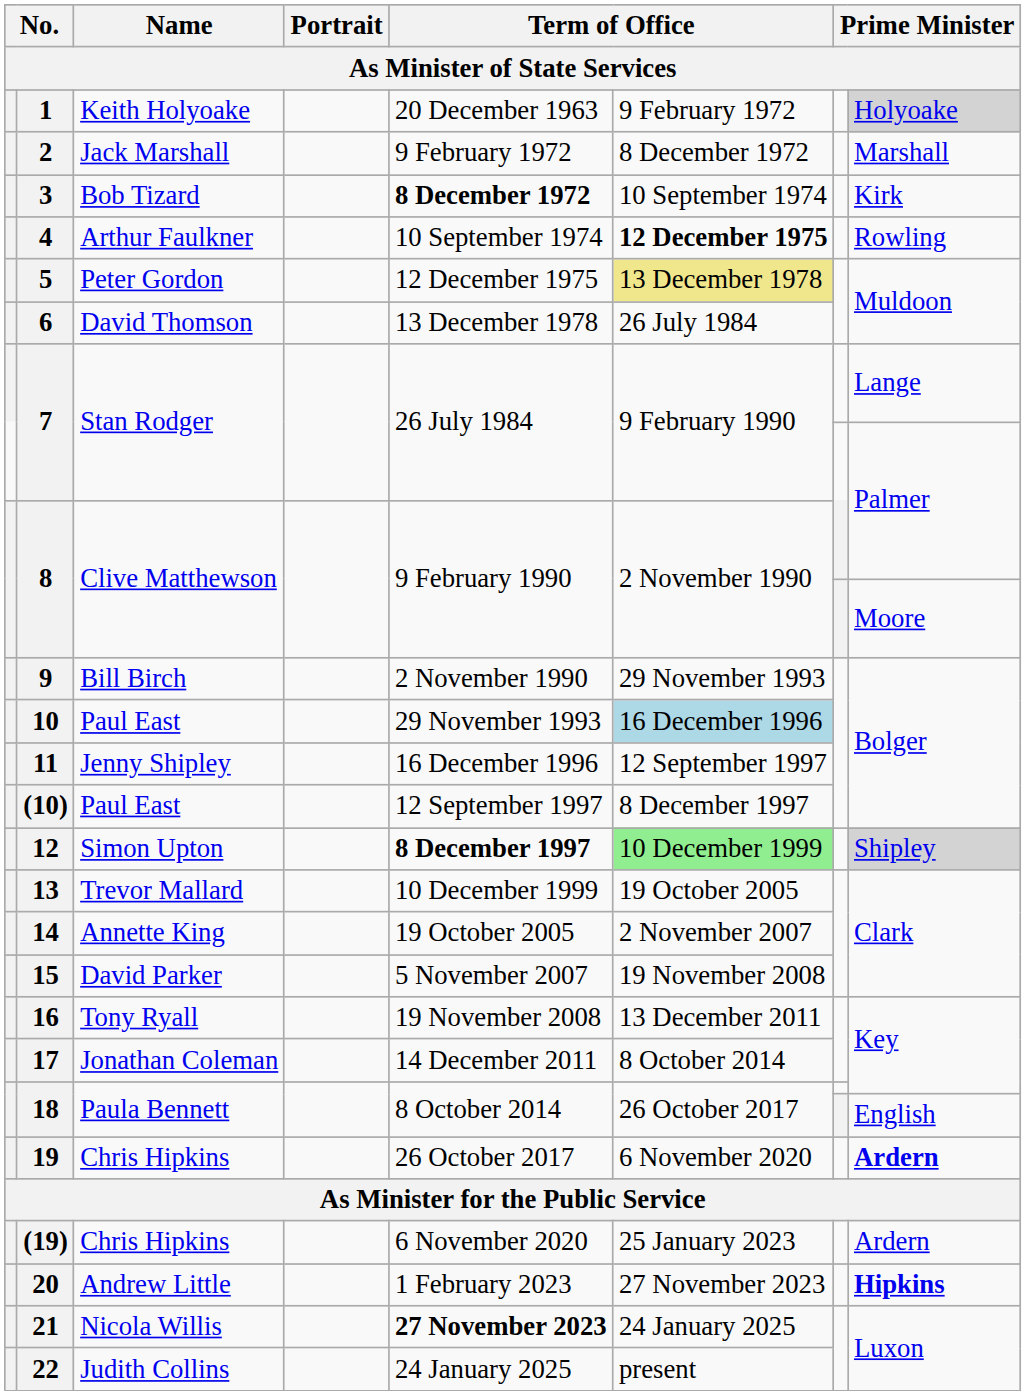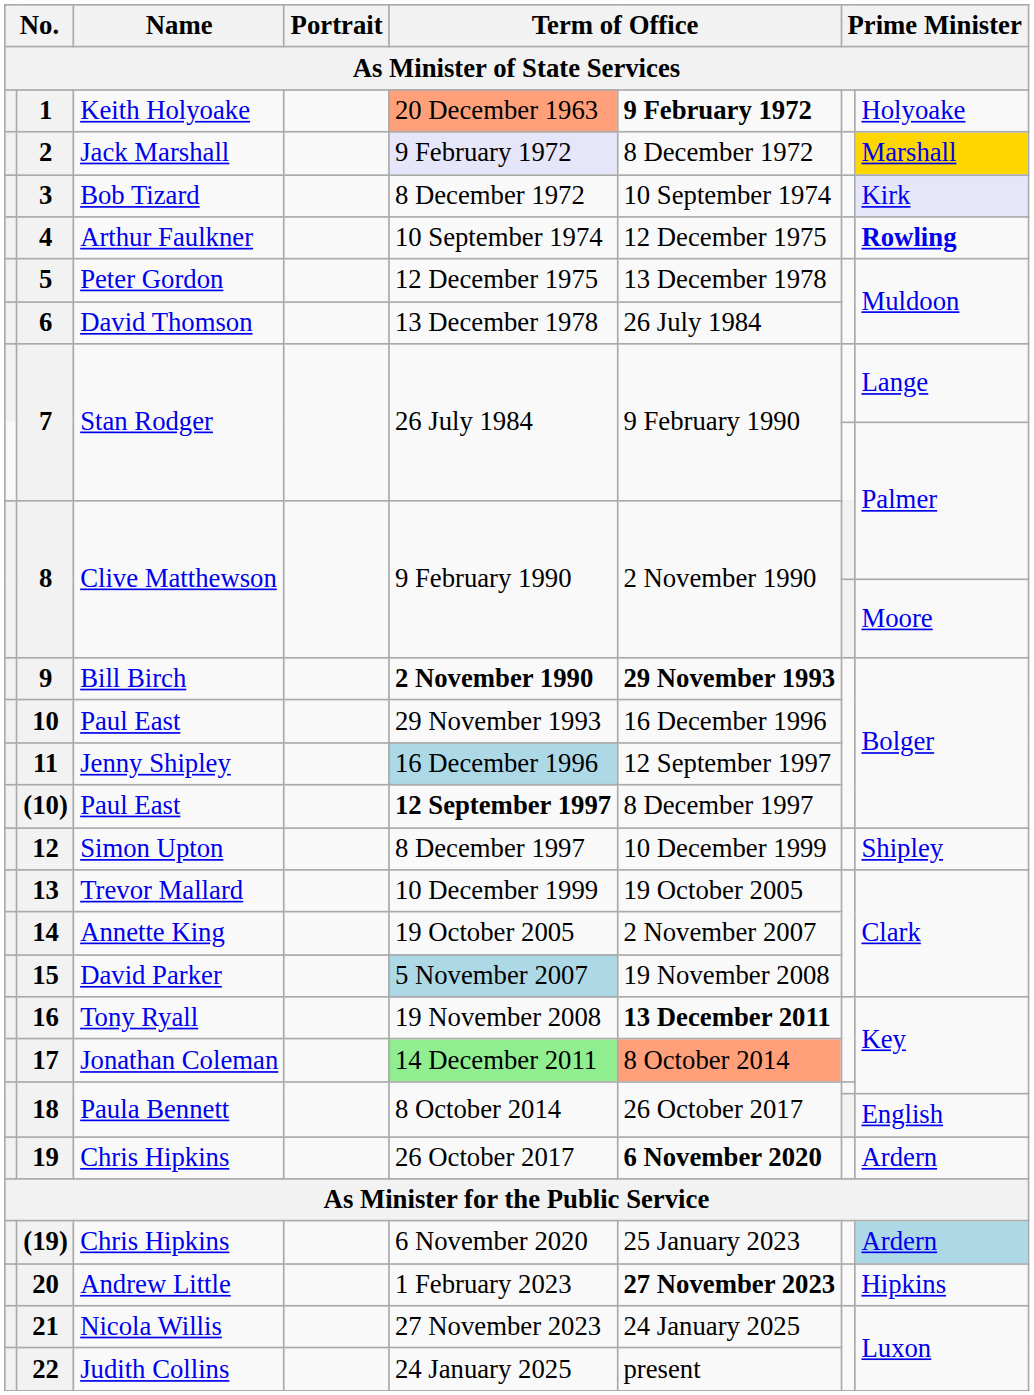1 | column 5: no background -> lightsalmon background
1 | column 6: normal -> bold
1 | column 8: lightgrey background -> no background
2 | column 5: no background -> lavender background
2 | column 8: no background -> gold background
3 | column 5: bold -> normal
3 | column 8: no background -> lavender background
4 | column 6: bold -> normal
4 | column 8: normal -> bold
5 | column 6: khaki background -> no background
9 | column 5: normal -> bold
9 | column 6: normal -> bold
10 | column 6: lightblue background -> no background
11 | column 5: no background -> lightblue background
(10) | column 5: normal -> bold
12 | column 5: bold -> normal
12 | column 6: lightgreen background -> no background
12 | column 8: lightgrey background -> no background
15 | column 5: no background -> lightblue background
16 | column 6: normal -> bold
17 | column 5: no background -> lightgreen background
17 | column 6: no background -> lightsalmon background
19 | column 6: normal -> bold
19 | column 8: bold -> normal
(19) | column 8: no background -> lightblue background
20 | column 6: normal -> bold
20 | column 8: bold -> normal
21 | column 5: bold -> normal
